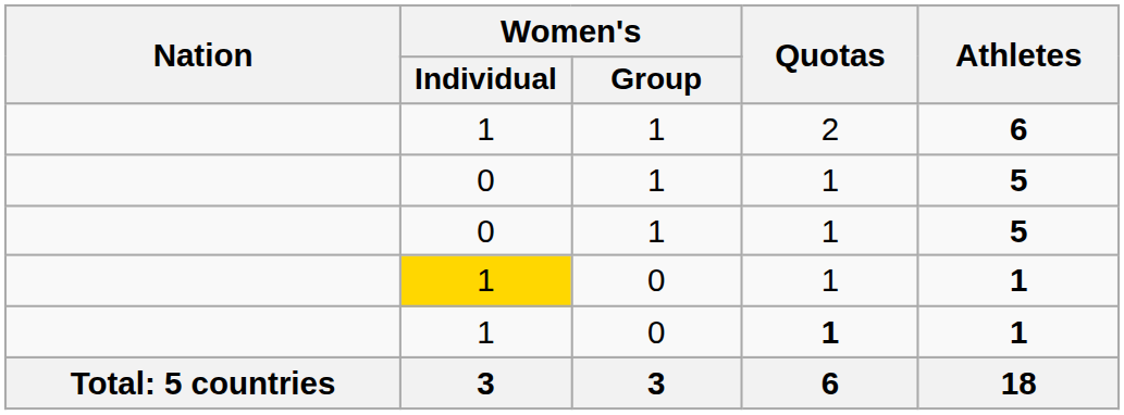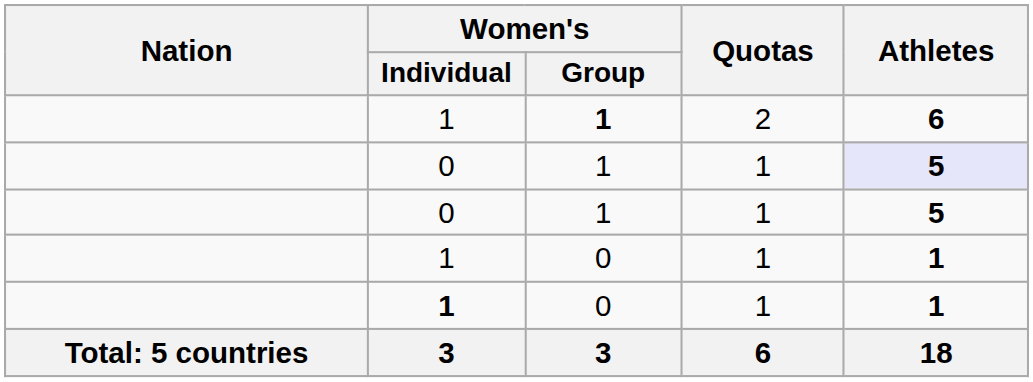row 3 | Women's / Group: normal -> bold
row 4 | Athletes: no background -> lavender background
row 6 | Women's / Individual: gold background -> no background
row 7 | Women's / Individual: normal -> bold
row 7 | Quotas: bold -> normal
